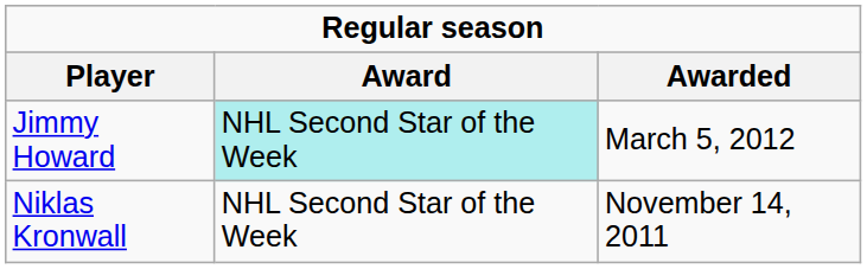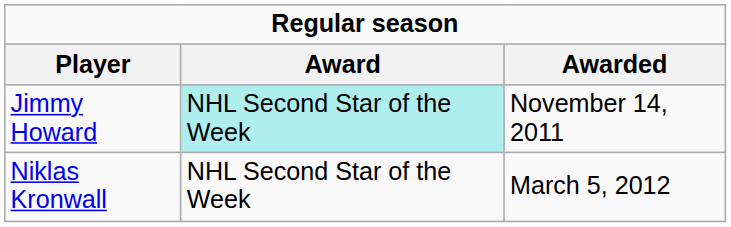Jimmy Howard | Awarded: March 5, 2012 -> November 14, 2011
Niklas Kronwall | Awarded: November 14, 2011 -> March 5, 2012
